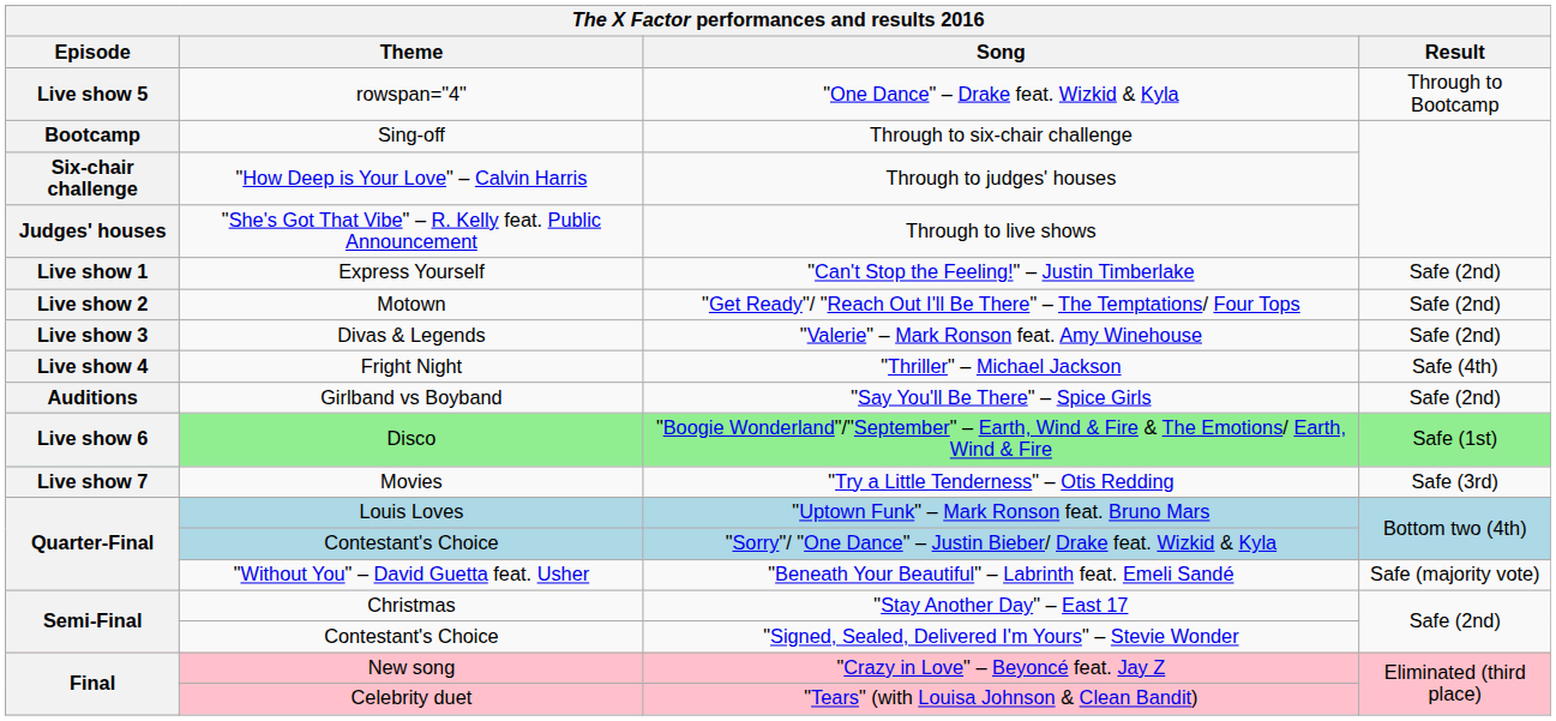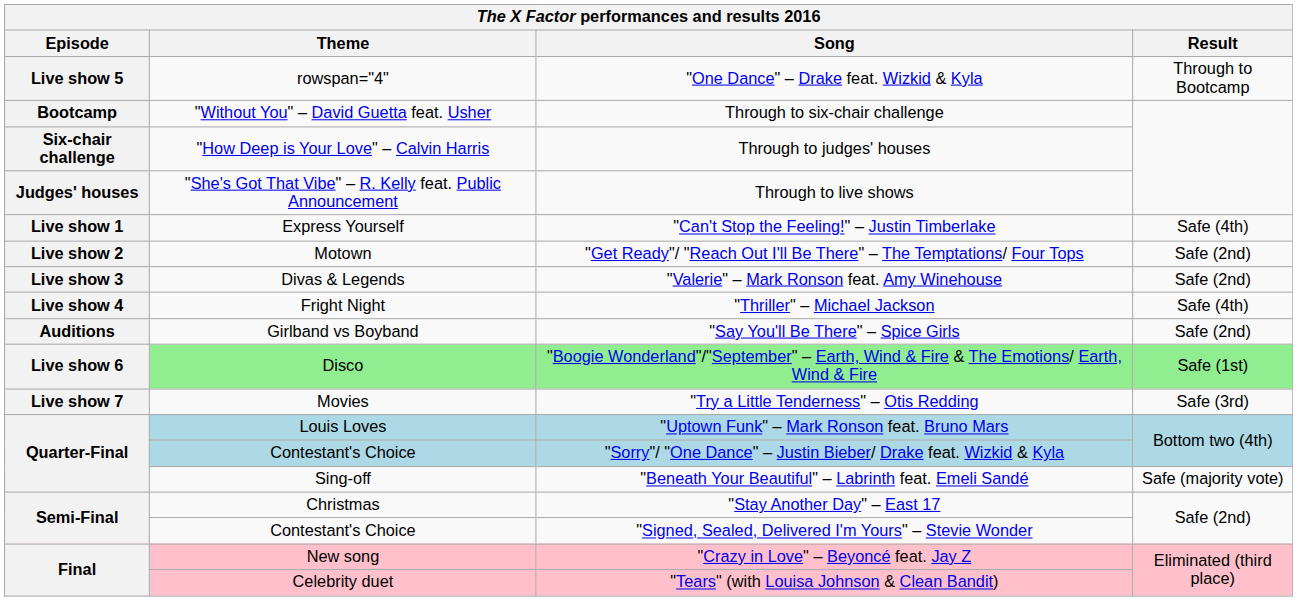Through to six-chair challenge | Theme: Sing-off -> "Without You" – David Guetta feat. Usher
"Can't Stop the Feeling!" – Justin Timberlake | Result: Safe (2nd) -> Safe (4th)
"Beneath Your Beautiful" – Labrinth feat. Emeli Sandé | Theme: "Without You" – David Guetta feat. Usher -> Sing-off
